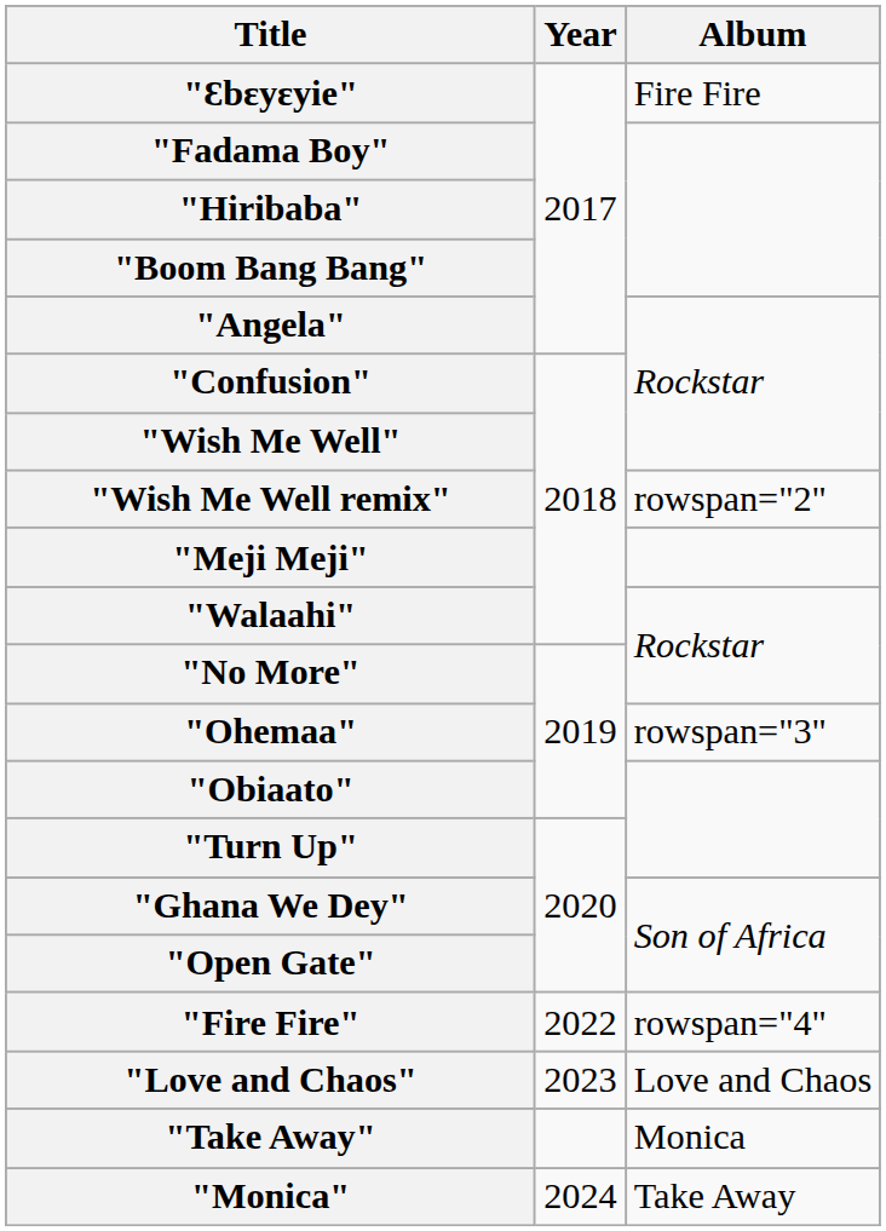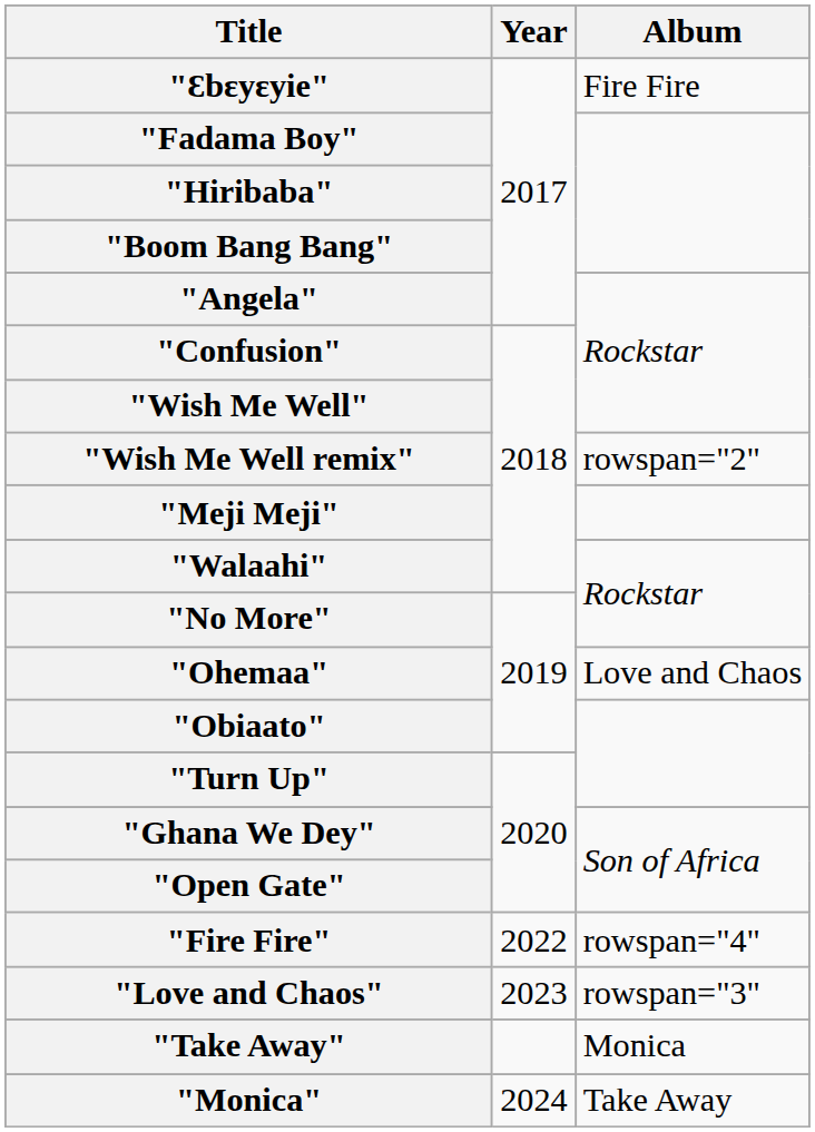"Ohemaa" | Album: rowspan="3" -> Love and Chaos
"Love and Chaos" | Album: Love and Chaos -> rowspan="3"
